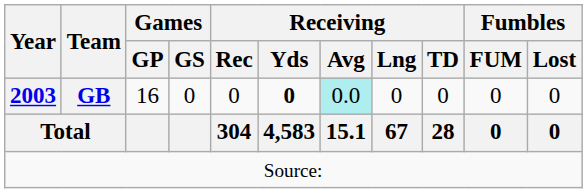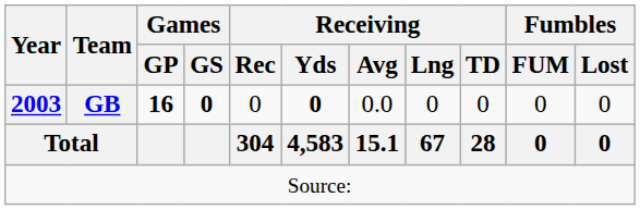2003 | Games / GP: normal -> bold
2003 | Games / GS: normal -> bold
2003 | Receiving / Avg: paleturquoise background -> no background
